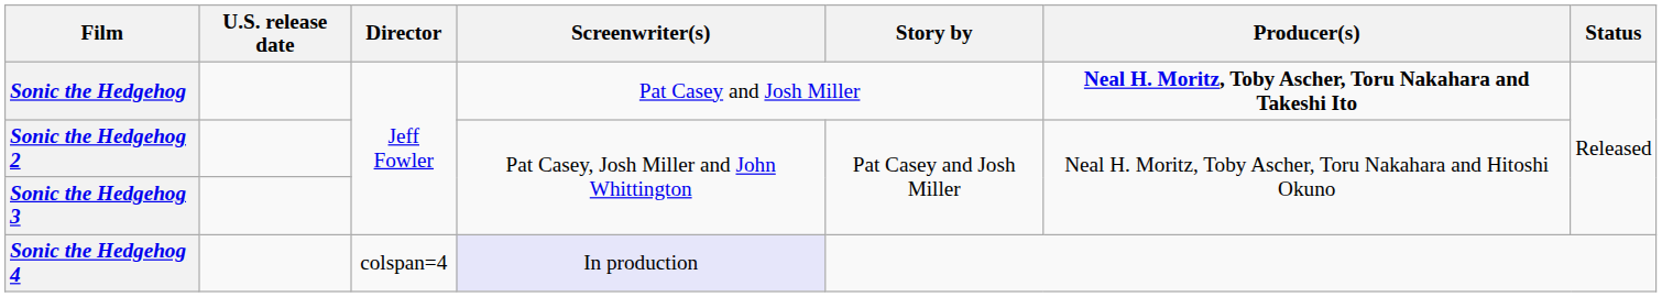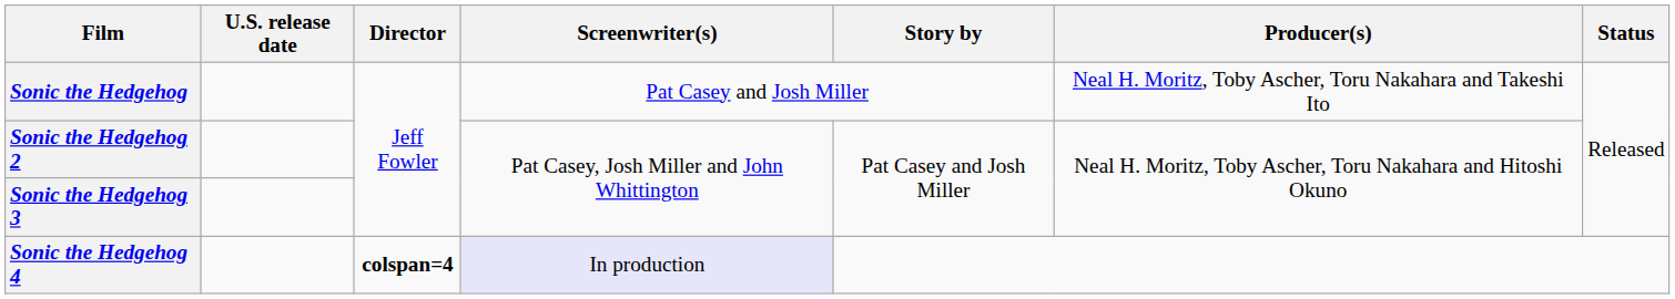Sonic the Hedgehog | Producer(s): bold -> normal
Sonic the Hedgehog 4 | Director: normal -> bold
